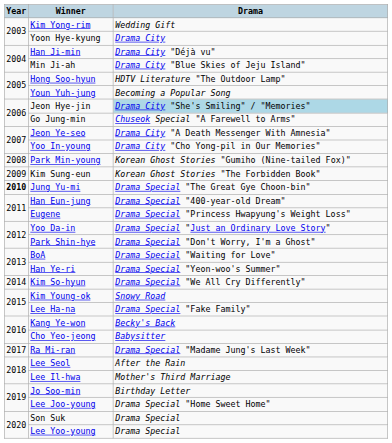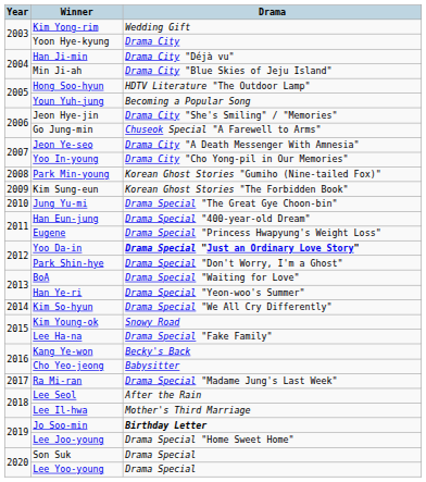Jeon Hye-jin | Drama: lightblue background -> no background
Jung Yu-mi | Year: bold -> normal
Yoo Da-in | Drama: normal -> bold
Jo Soo-min | Drama: normal -> bold
